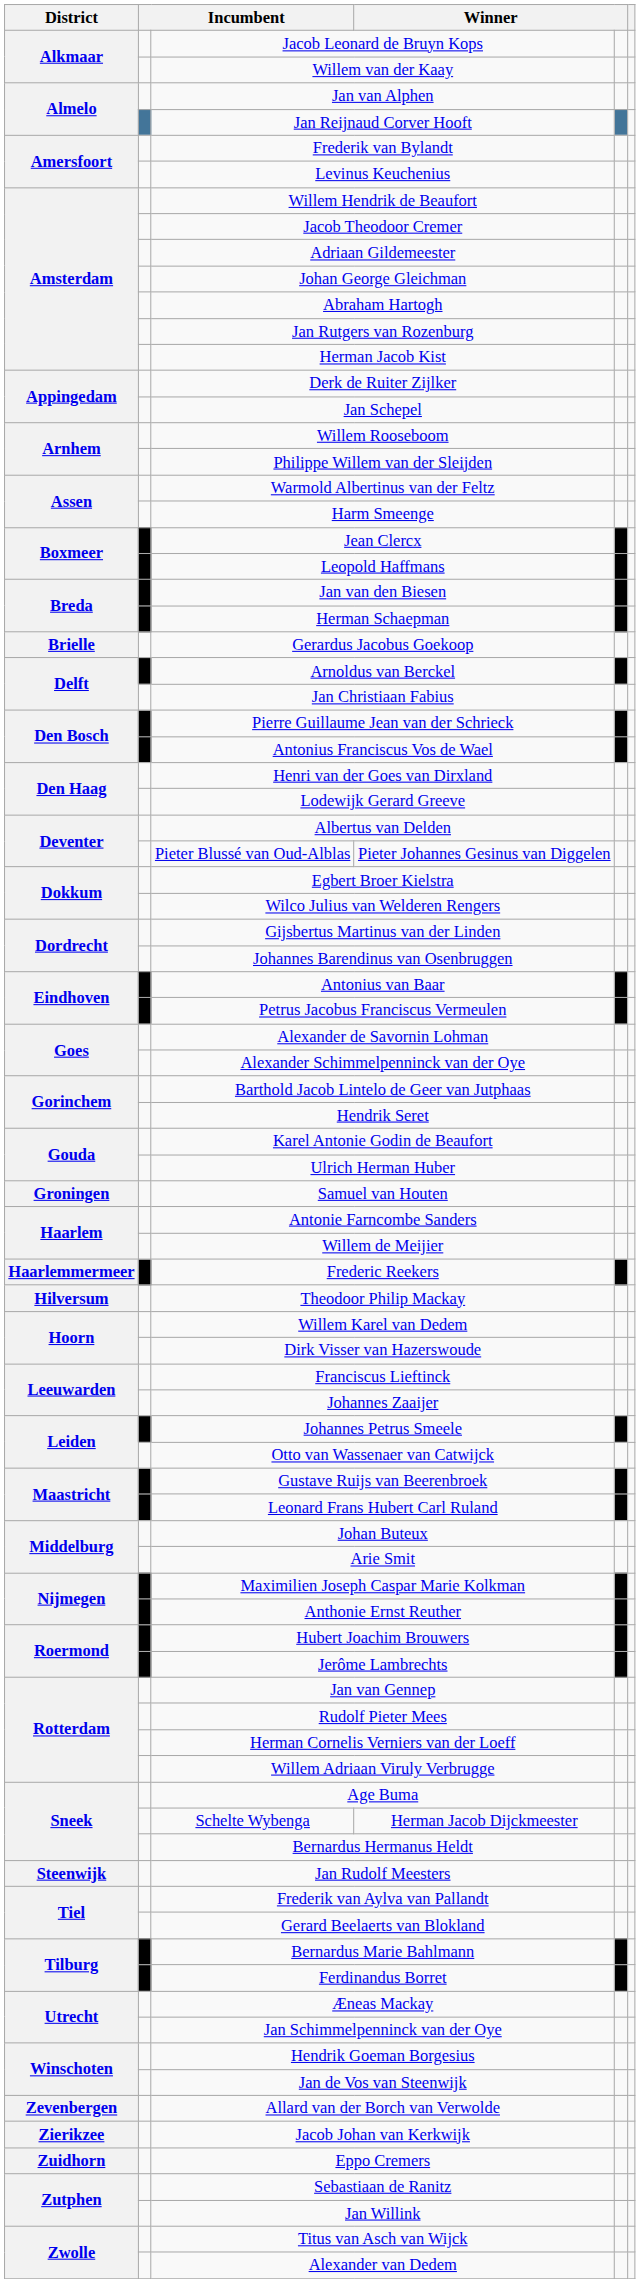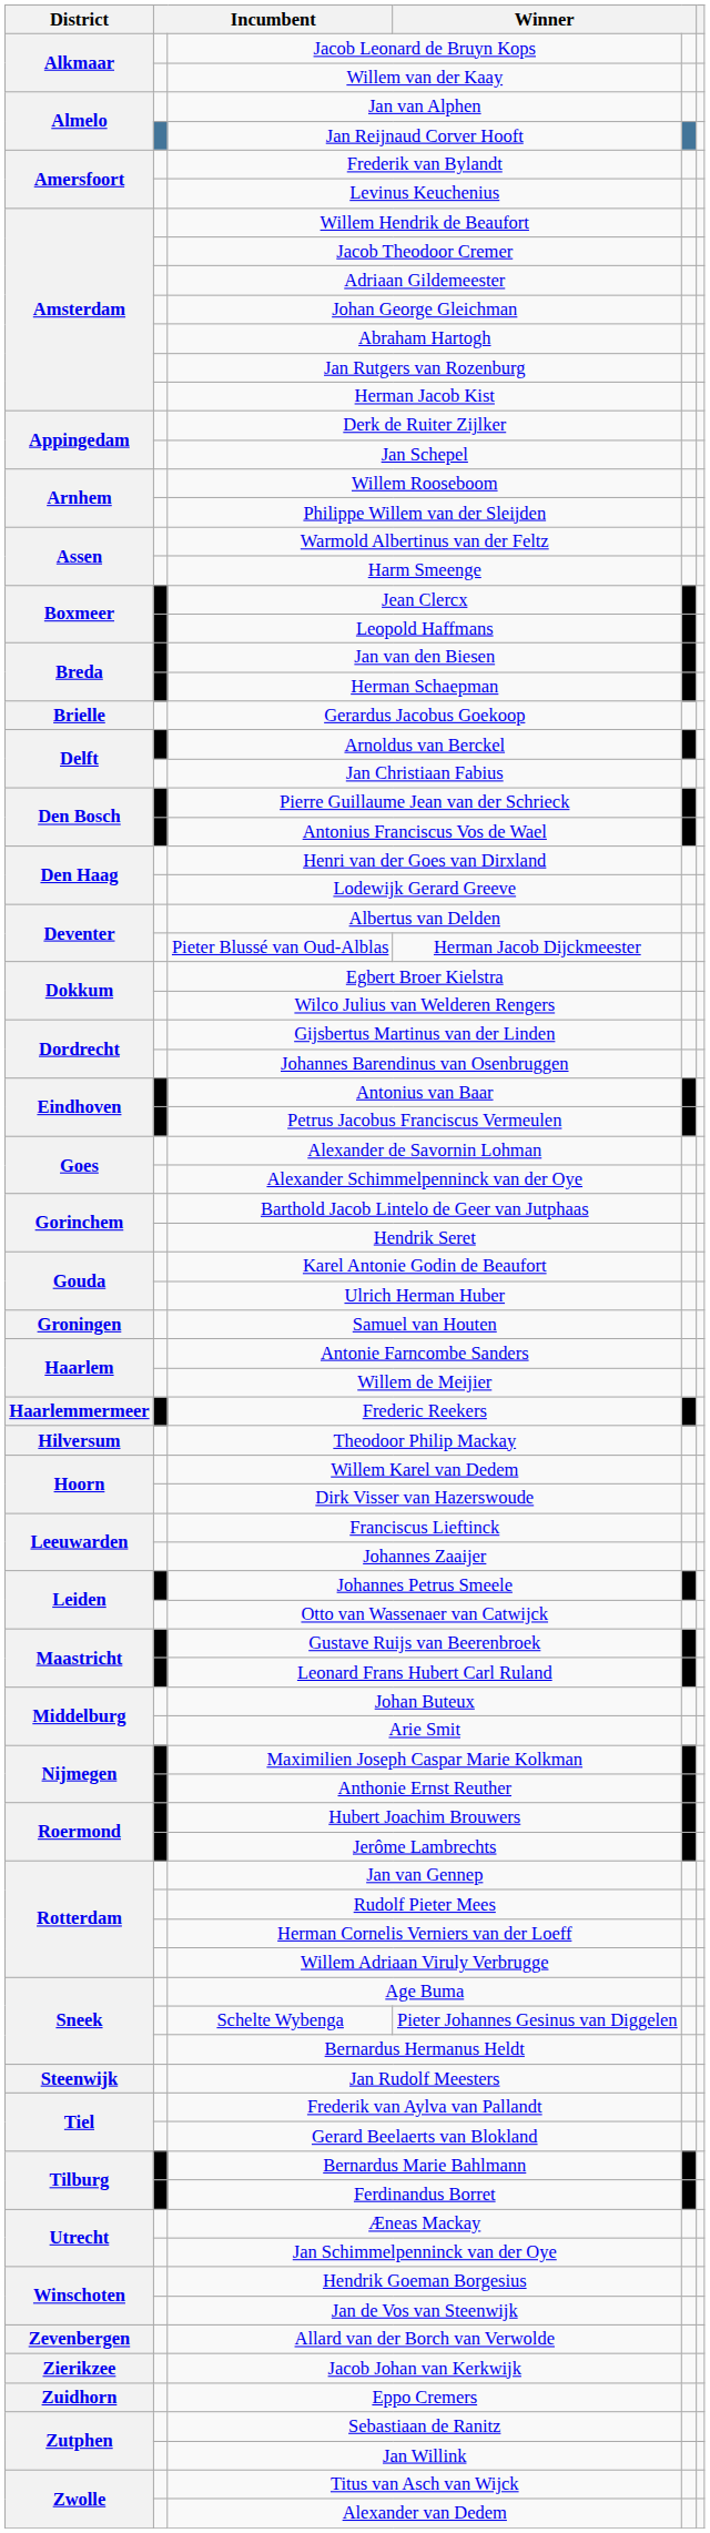Pieter Blussé van Oud-Alblas | column 4: Pieter Johannes Gesinus van Diggelen -> Herman Jacob Dijckmeester
Schelte Wybenga | column 4: Herman Jacob Dijckmeester -> Pieter Johannes Gesinus van Diggelen
